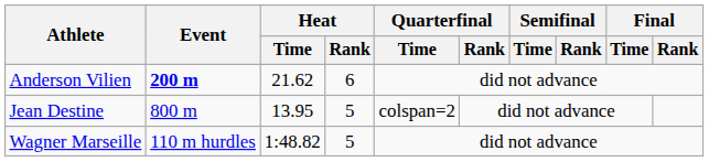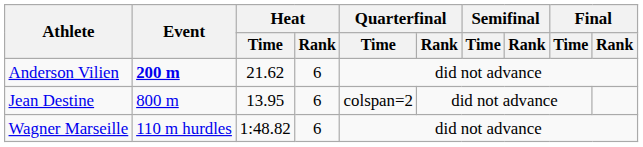Jean Destine | Heat / Rank: 5 -> 6
Wagner Marseille | Heat / Rank: 5 -> 6
